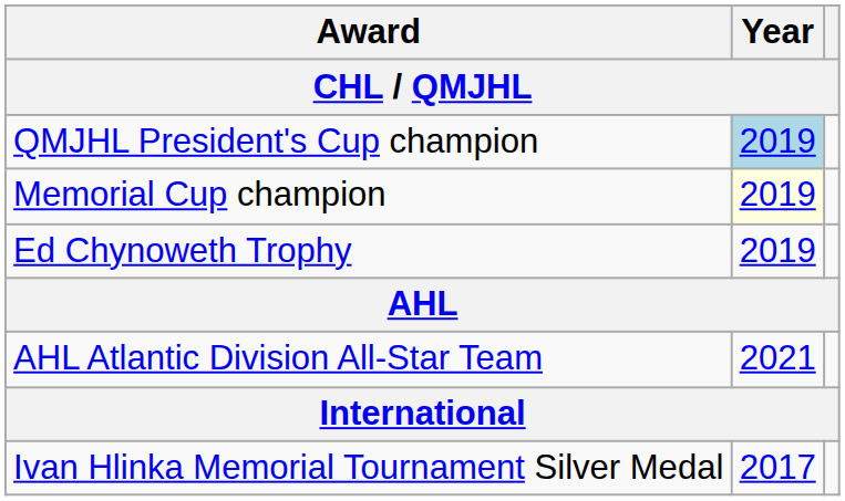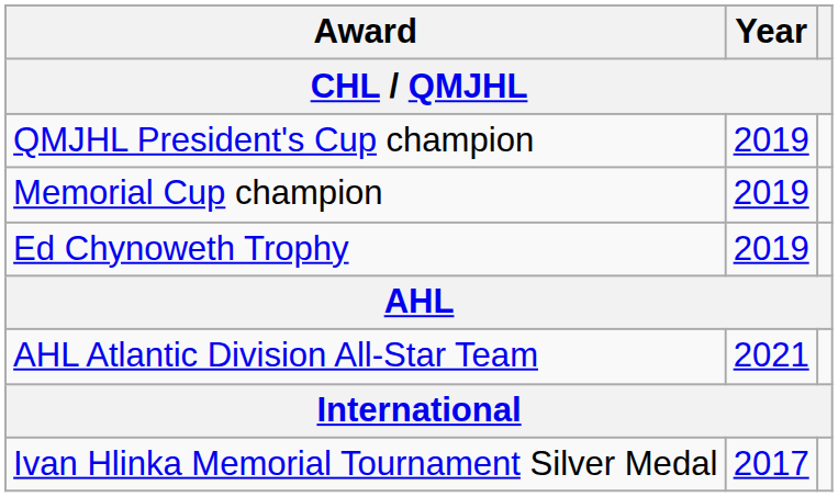QMJHL President's Cup champion | Year: lightblue background -> no background
Memorial Cup champion | Year: lightyellow background -> no background
